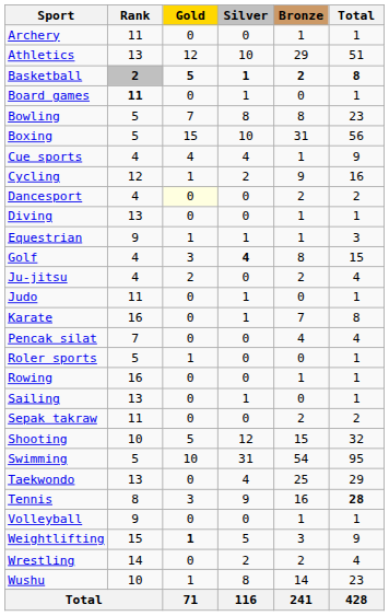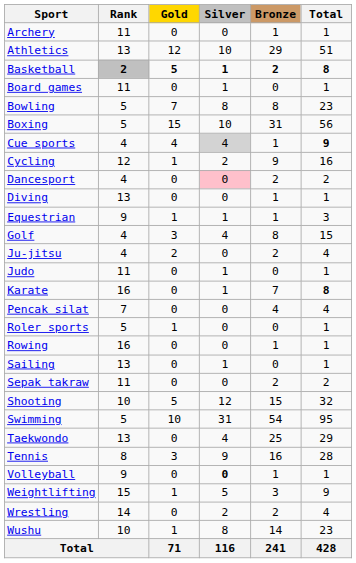Board games | Rank: bold -> normal
Cue sports | Silver: no background -> lightgrey background
Cue sports | Total: normal -> bold
Dancesport | Gold: lightyellow background -> no background
Dancesport | Silver: no background -> pink background
Golf | Silver: bold -> normal
Karate | Total: normal -> bold
Tennis | Total: bold -> normal
Volleyball | Silver: normal -> bold
Weightlifting | Gold: bold -> normal
